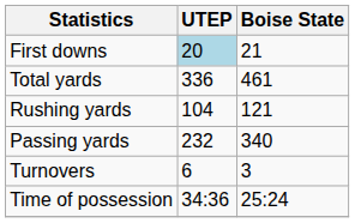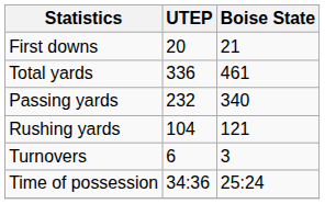First downs | UTEP: lightblue background -> no background
rows swapped: Rushing yards <-> Passing yards
